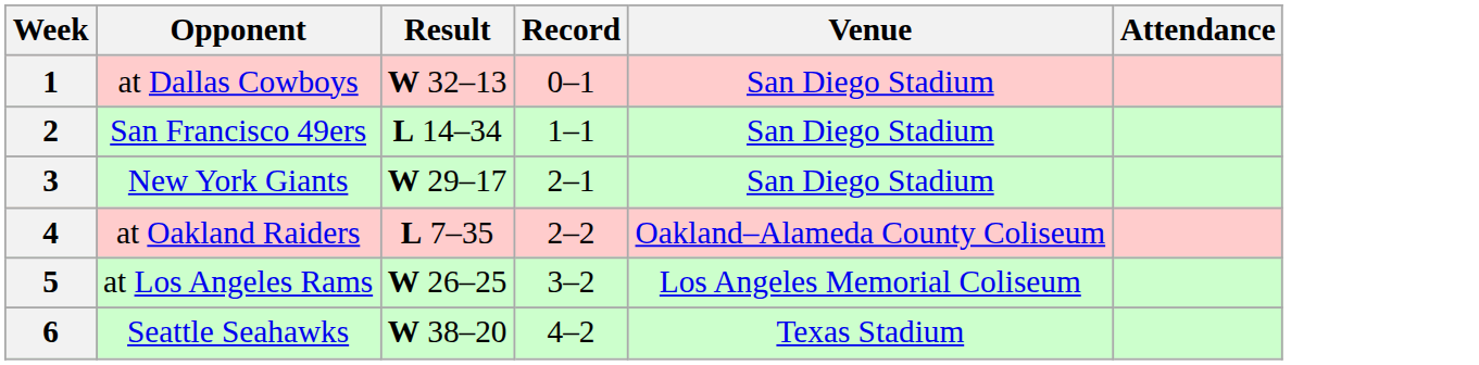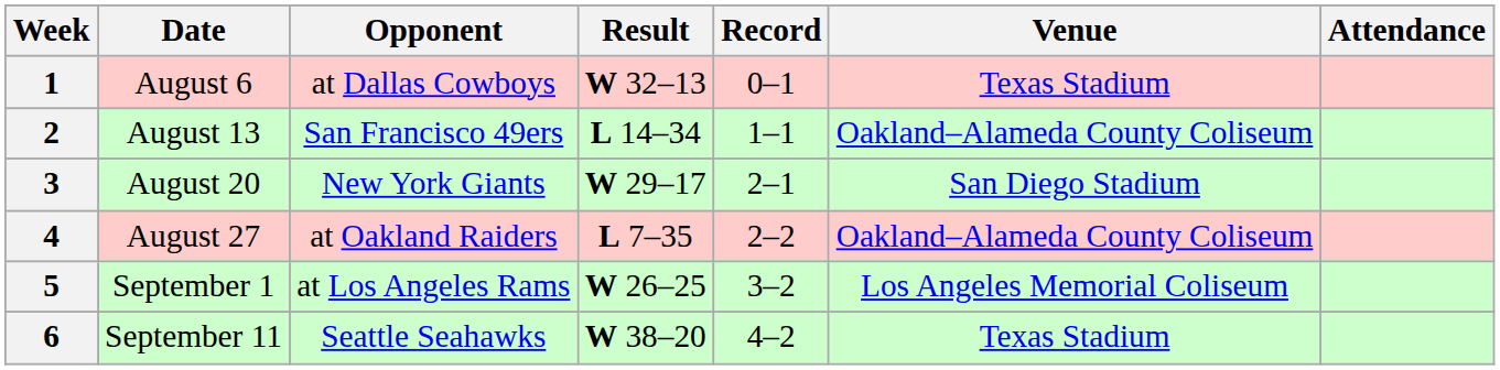+ column: Date | August 6 | August 13 | August 20 | August 27 | September 1 | September 11
1 | Venue: San Diego Stadium -> Texas Stadium
2 | Venue: San Diego Stadium -> Oakland–Alameda County Coliseum
